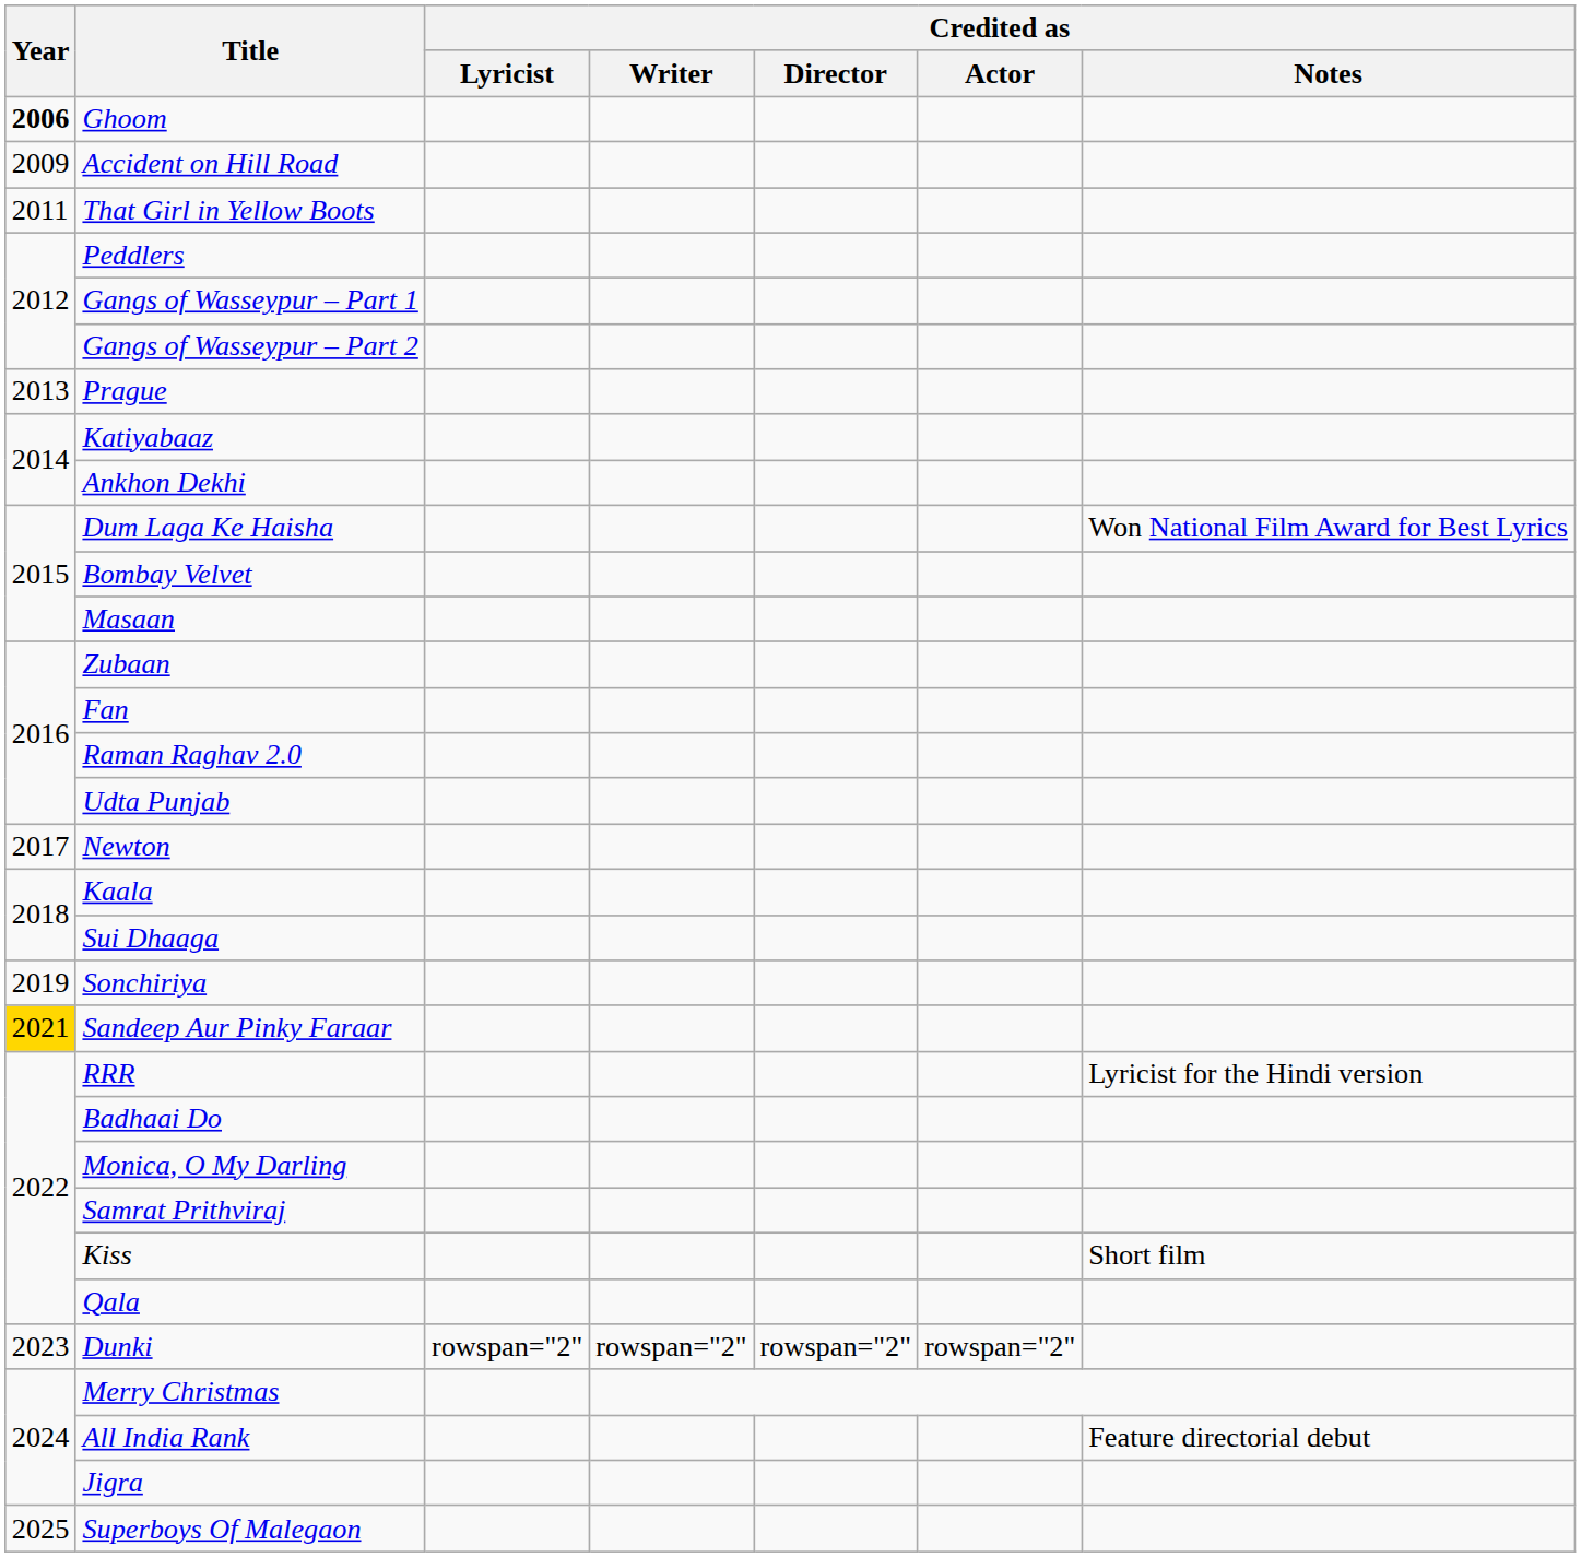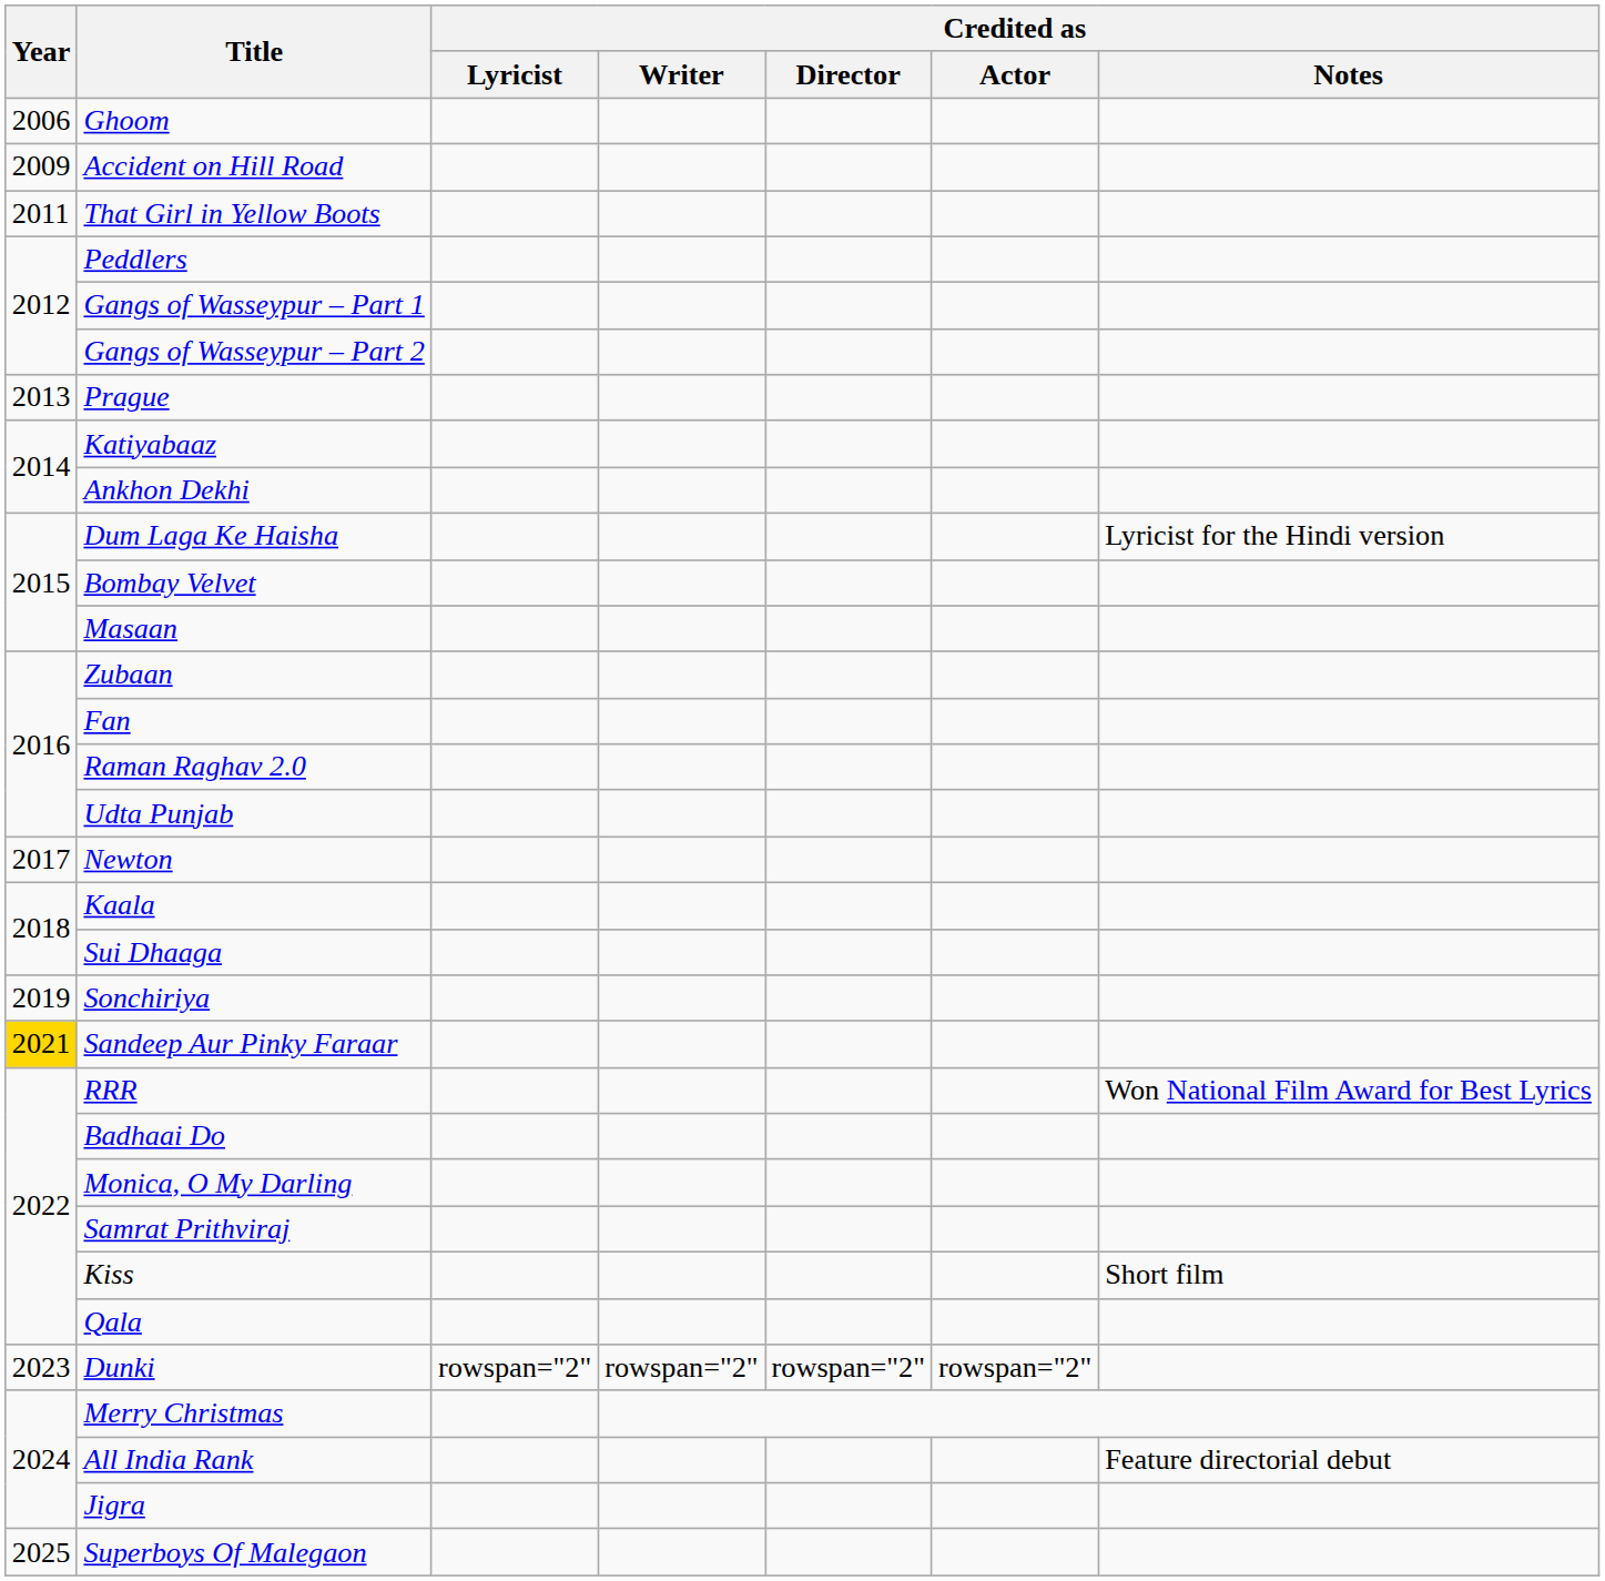Ghoom | Year: bold -> normal
Dum Laga Ke Haisha | Credited as / Notes: Won National Film Award for Best Lyrics -> Lyricist for the Hindi version
RRR | Credited as / Notes: Lyricist for the Hindi version -> Won National Film Award for Best Lyrics
